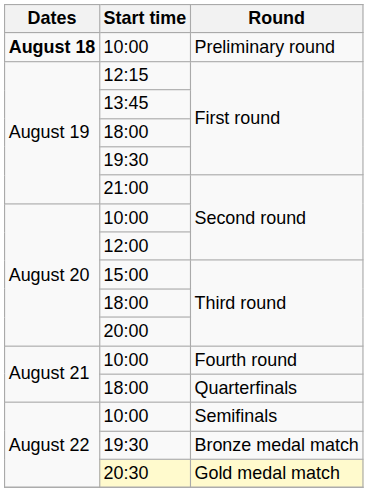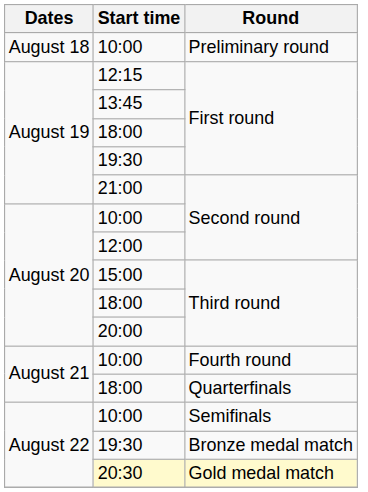10:00 / Preliminary round | Dates: bold -> normal
